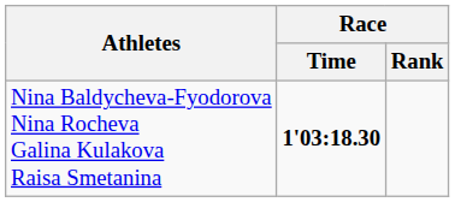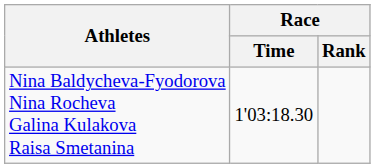row 3 | Race / Time: bold -> normal
